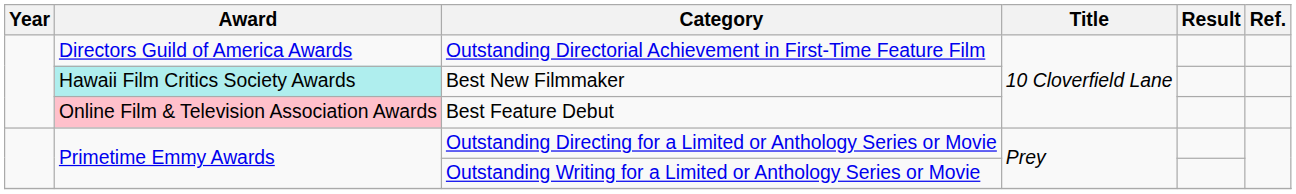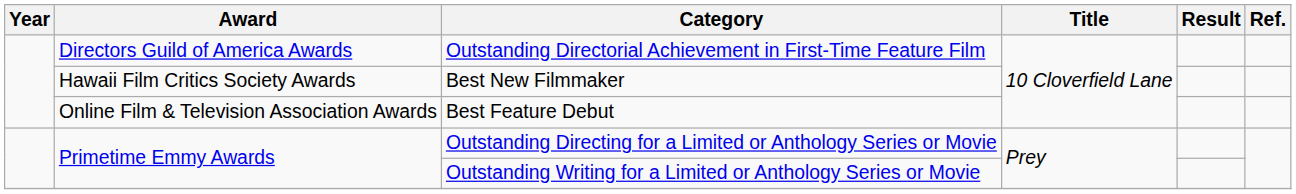Best New Filmmaker | Award: paleturquoise background -> no background
Best Feature Debut | Award: pink background -> no background
